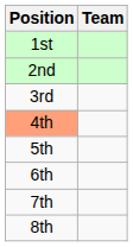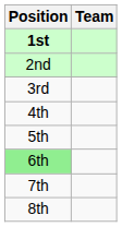1st | Position: normal -> bold
4th | Position: lightsalmon background -> no background
6th | Position: no background -> lightgreen background
